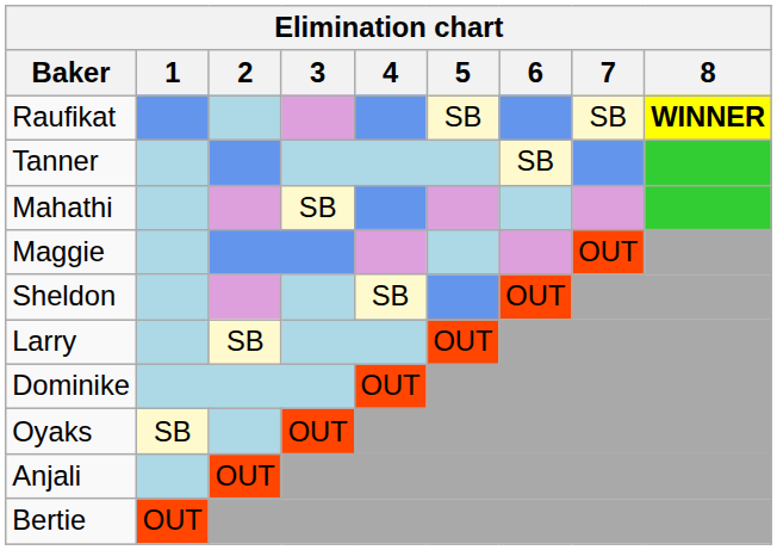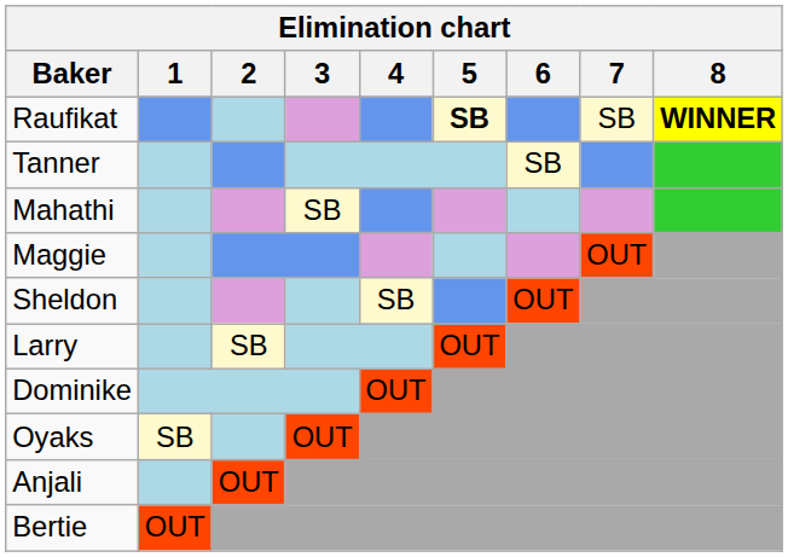Raufikat | 5: normal -> bold
